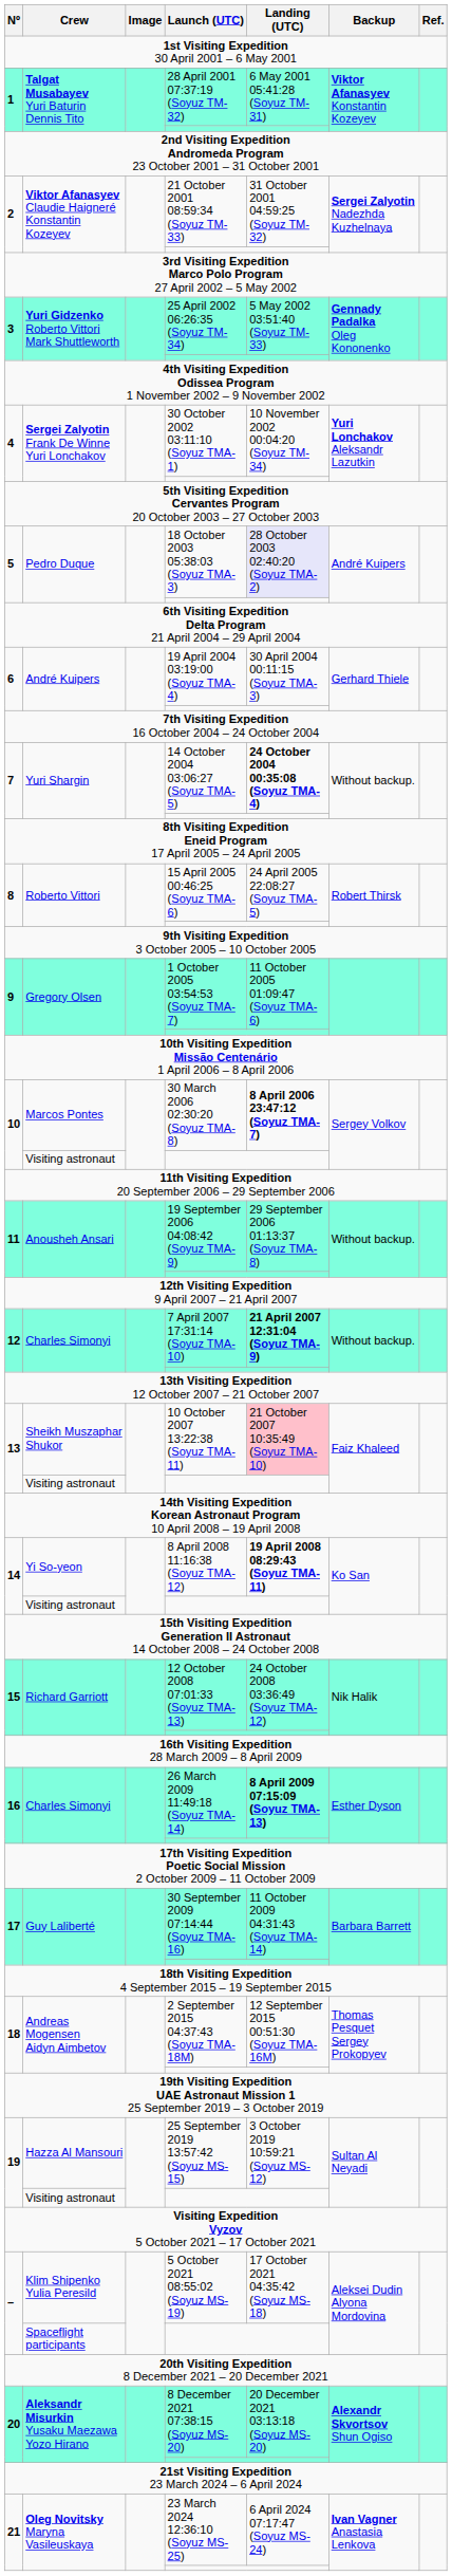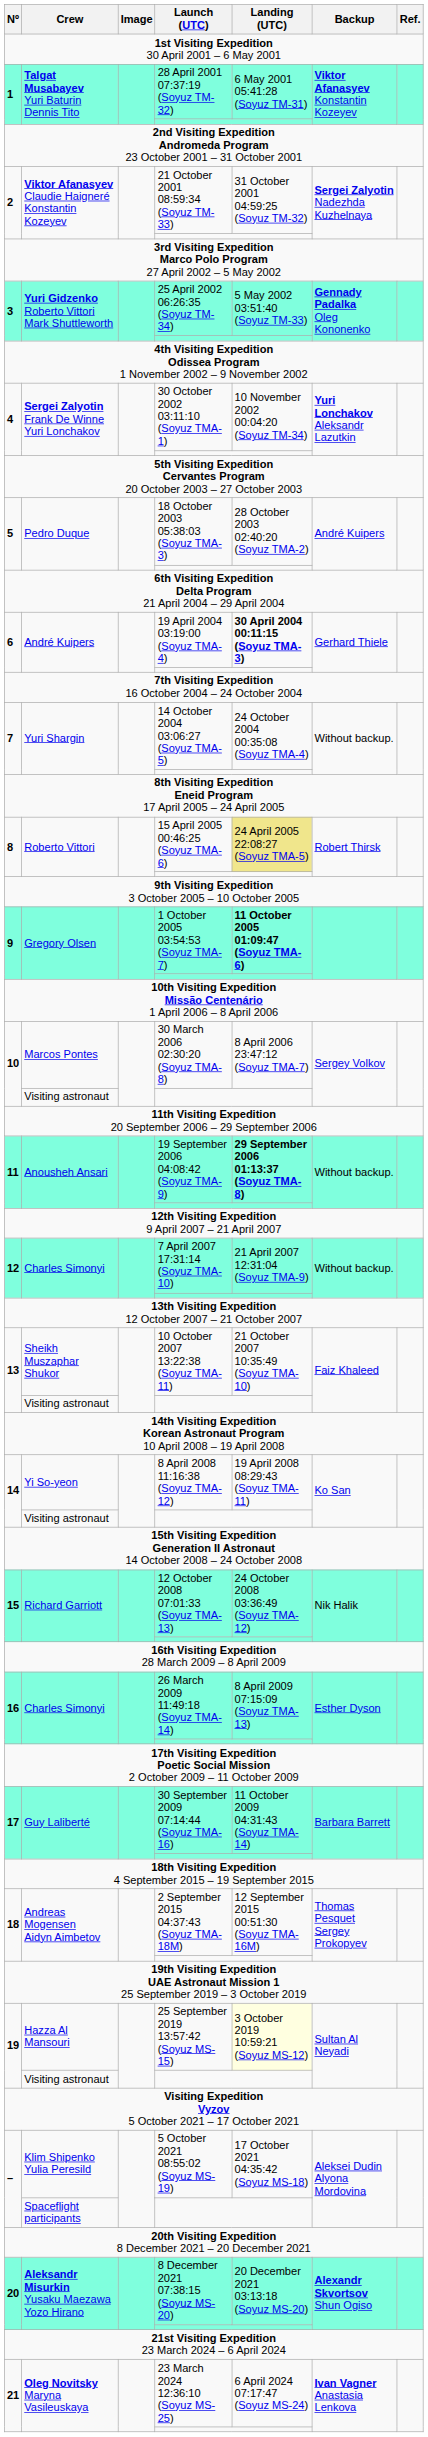Pedro Duque / 18 October 2003 05:38:03 (Soyuz TMA-3) | Landing (UTC): lavender background -> no background
André Kuipers / 19 April 2004 03:19:00 (Soyuz TMA-4) | Landing (UTC): normal -> bold
Yuri Shargin / 14 October 2004 03:06:27 (Soyuz TMA-5) | Landing (UTC): bold -> normal
Roberto Vittori / 15 April 2005 00:46:25 (Soyuz TMA-6) | Landing (UTC): no background -> khaki background
Gregory Olsen / 1 October 2005 03:54:53 (Soyuz TMA-7) | Landing (UTC): normal -> bold
Marcos Pontes | Landing (UTC): bold -> normal
Anousheh Ansari / 19 September 2006 04:08:42 (Soyuz TMA-9) | Landing (UTC): normal -> bold
Charles Simonyi / 7 April 2007 17:31:14 (Soyuz TMA-10) | Landing (UTC): bold -> normal
Sheikh Muszaphar Shukor | Landing (UTC): pink background -> no background
Yi So-yeon | Landing (UTC): bold -> normal
Charles Simonyi / 26 March 2009 11:49:18 (Soyuz TMA-14) | Landing (UTC): bold -> normal
Hazza Al Mansouri | Landing (UTC): no background -> lightyellow background
